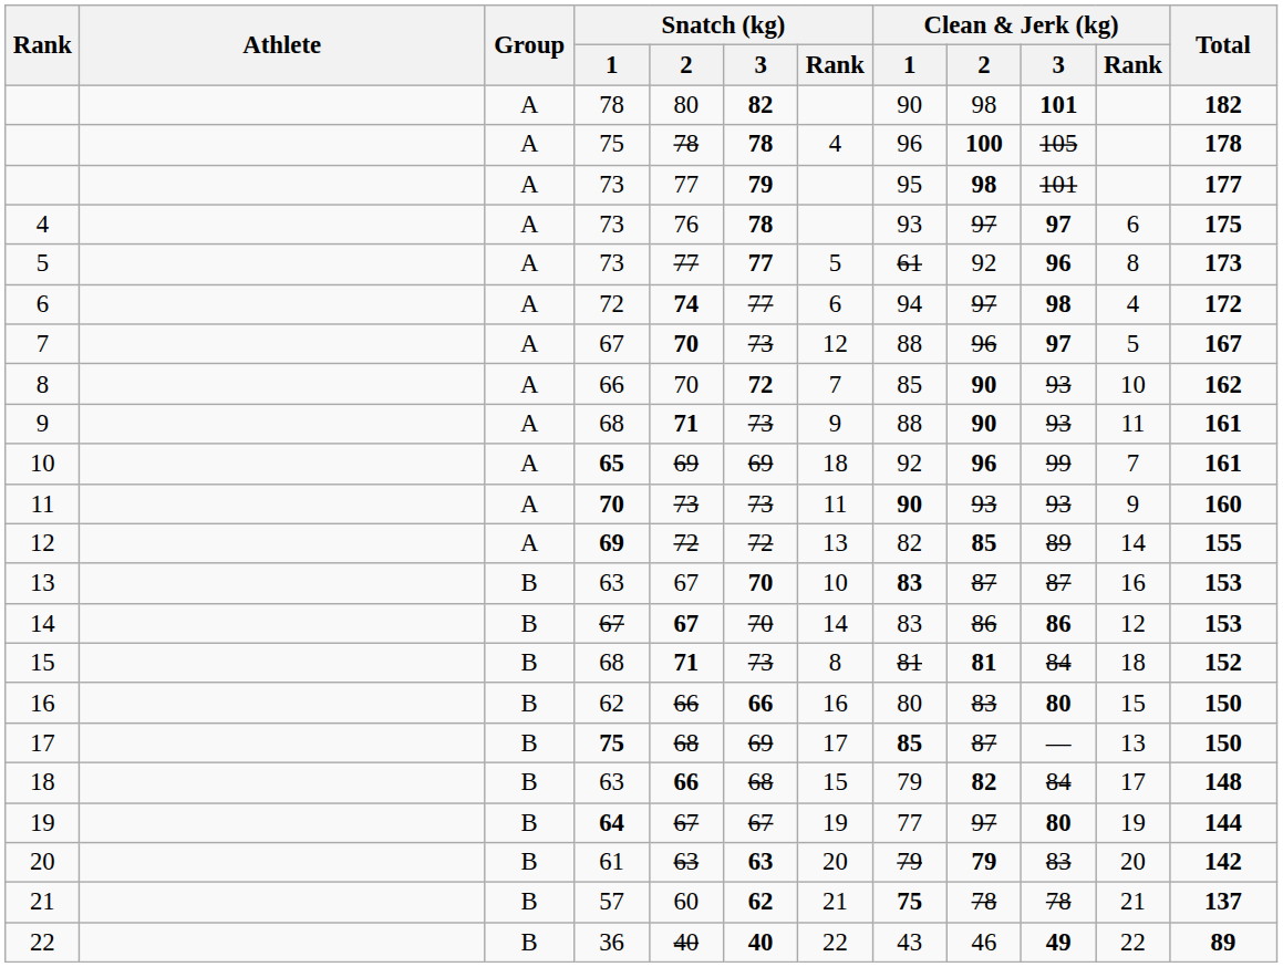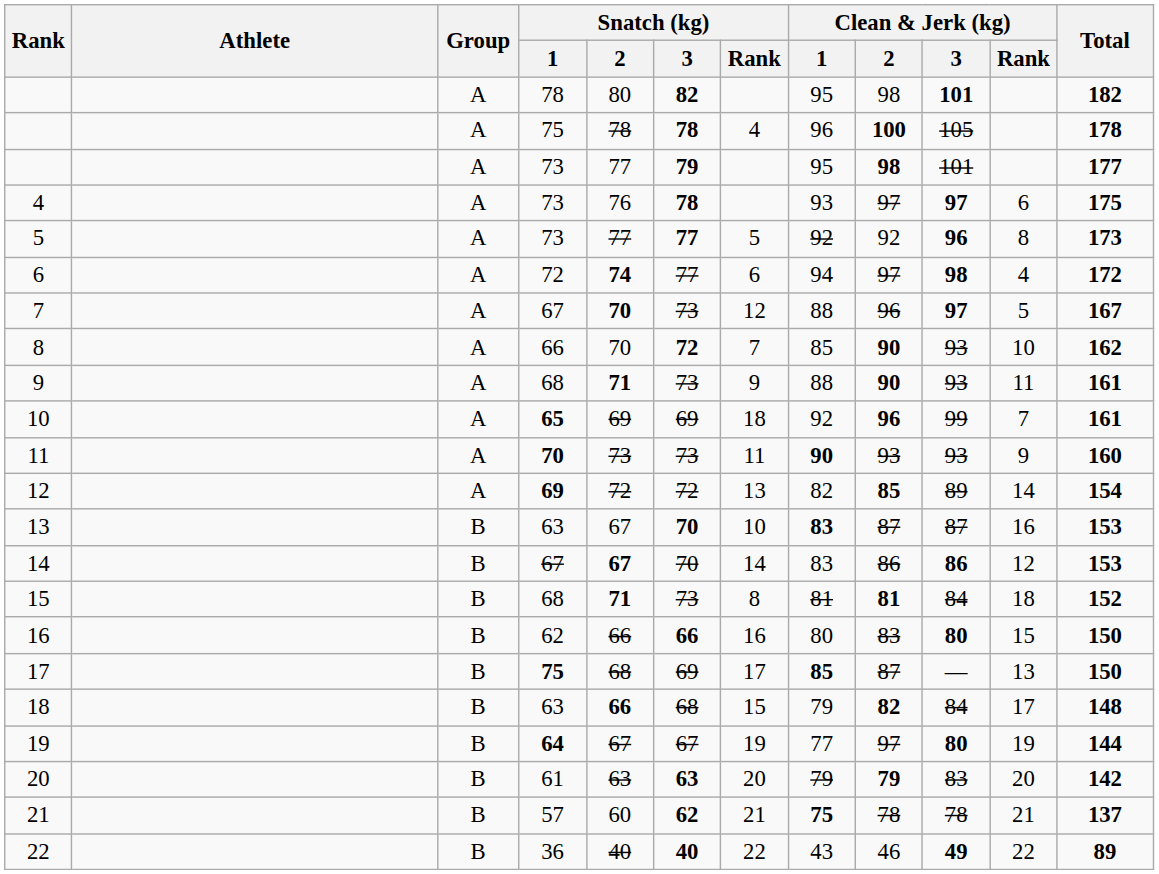row 3 | Clean & Jerk (kg) / 1: 90 -> 95
row 7 | Clean & Jerk (kg) / 1: 61 -> 92
row 14 | Total: 155 -> 154
